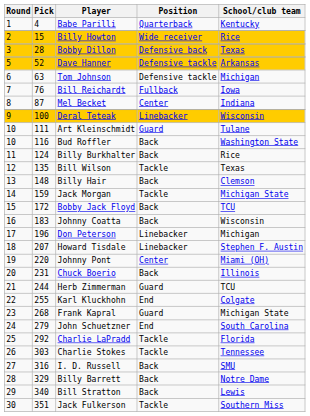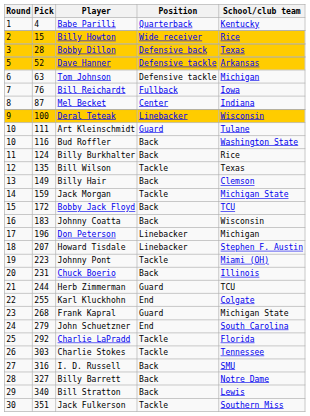Billy Hair | Pick: 148 -> 149
Johnny Pont | Pick: 220 -> 223
Johnny Pont | Position: Center -> Tackle
Billy Barrett | Pick: 329 -> 327
